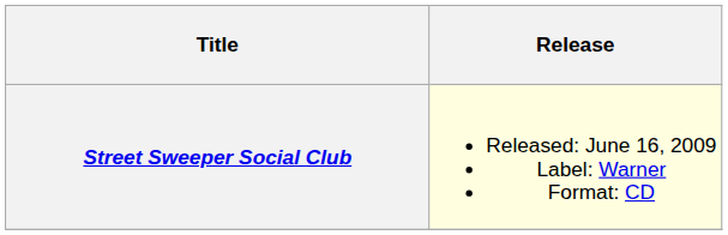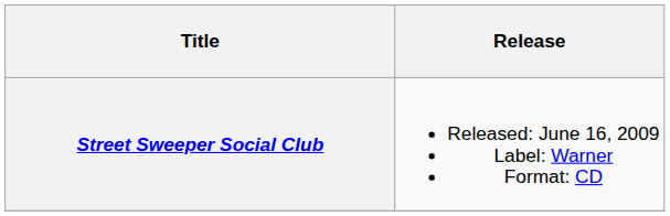Street Sweeper Social Club | Release: lightyellow background -> no background
